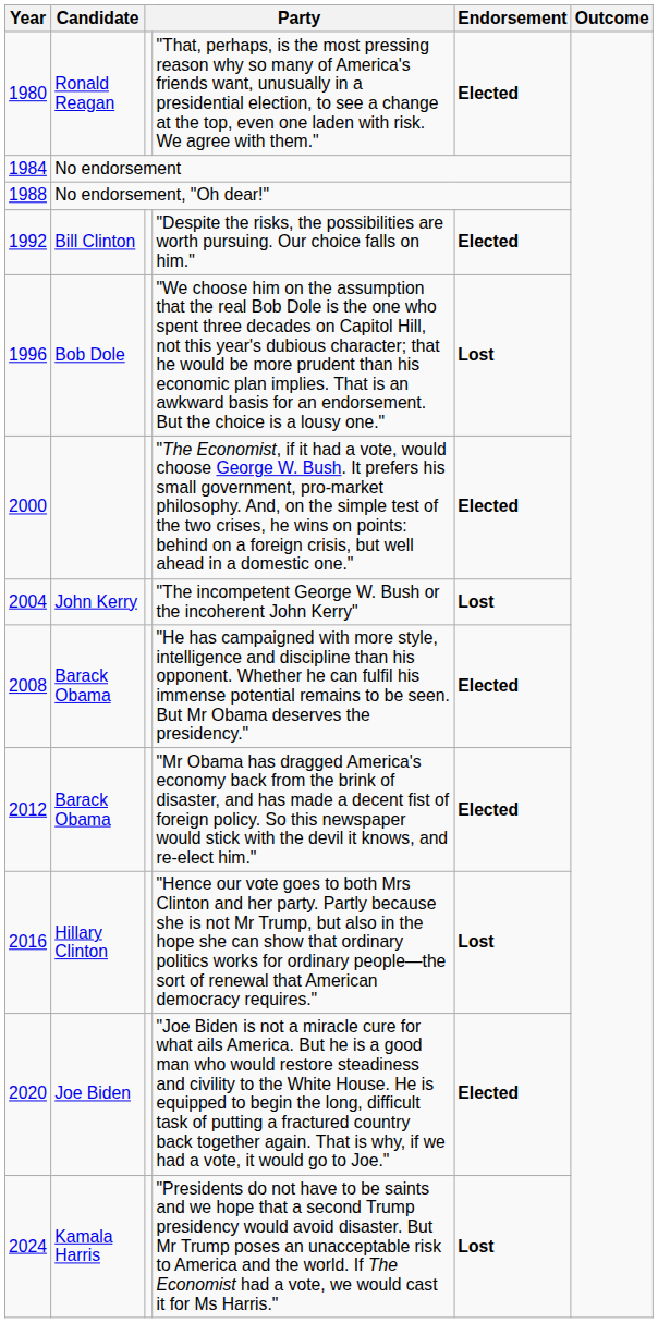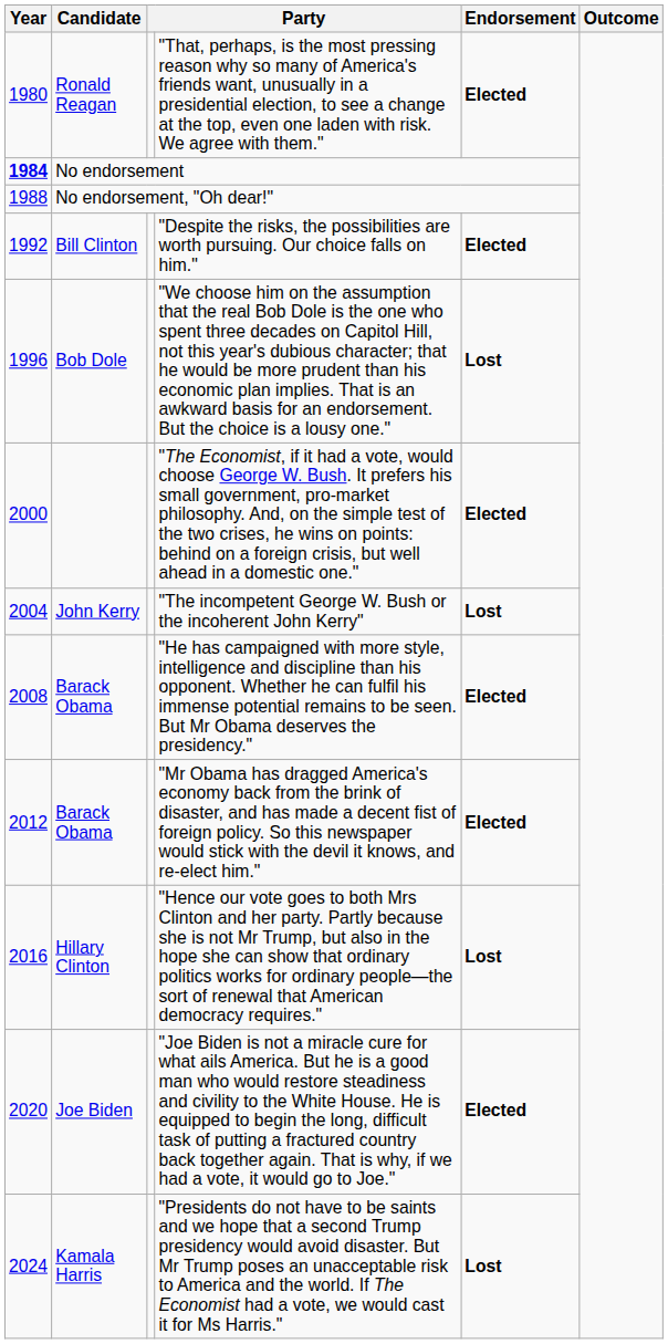No endorsement | Year: normal -> bold
